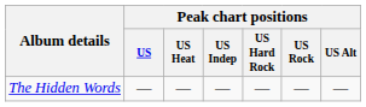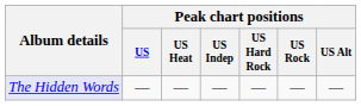The Hidden Words | Album details: no background -> lavender background
